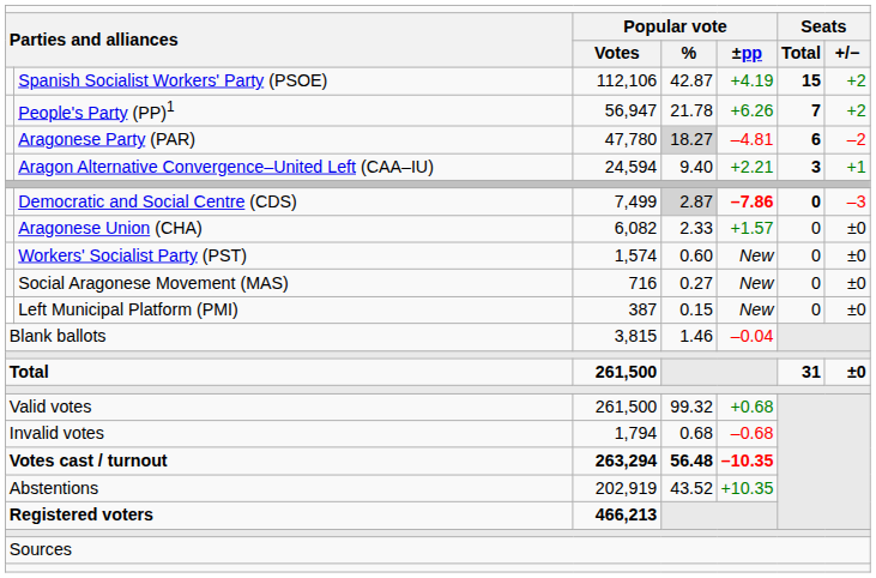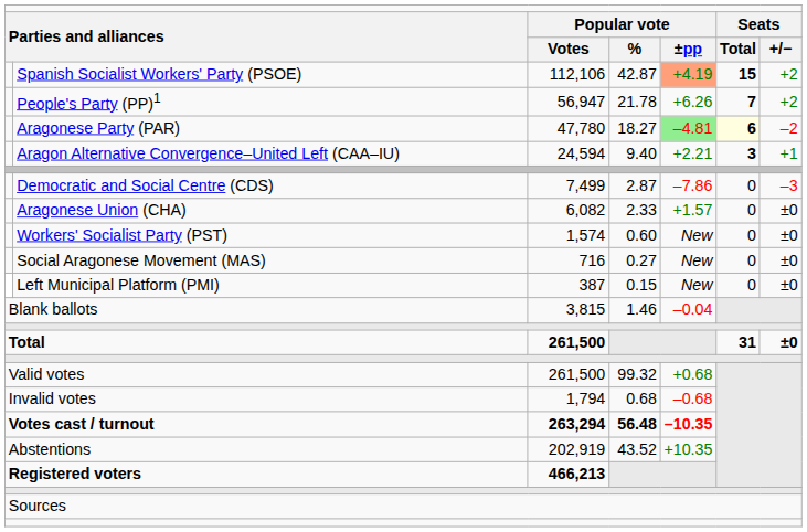Spanish Socialist Workers' Party (PSOE) | column 5: no background -> lightsalmon background
Aragonese Party (PAR) | column 4: lightgrey background -> no background
Aragonese Party (PAR) | column 5: no background -> lightgreen background
Aragonese Party (PAR) | column 6: no background -> lightyellow background
Democratic and Social Centre (CDS) | column 4: lightgrey background -> no background
Democratic and Social Centre (CDS) | column 5: bold -> normal
Democratic and Social Centre (CDS) | column 6: bold -> normal
